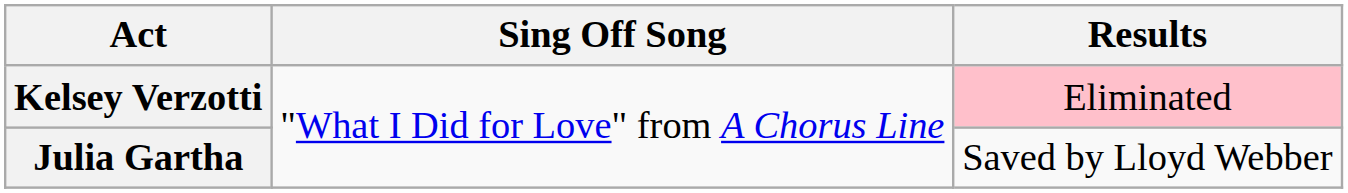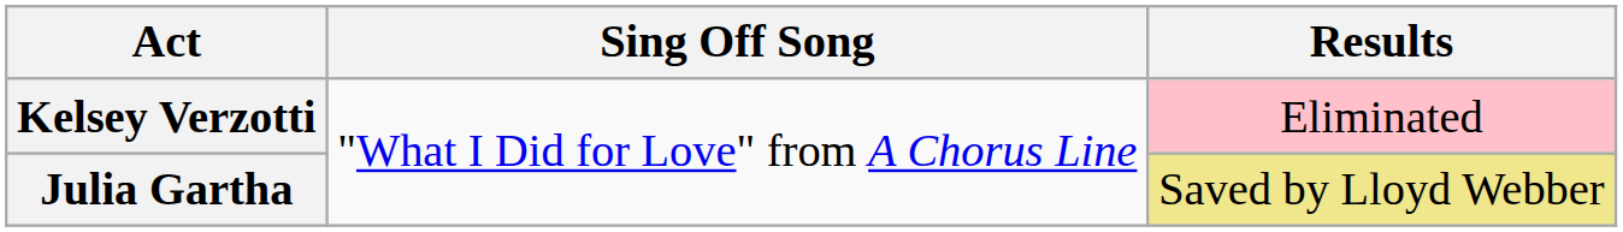Julia Gartha | Results: no background -> khaki background
